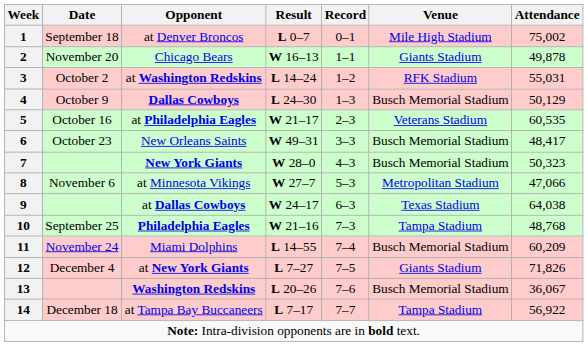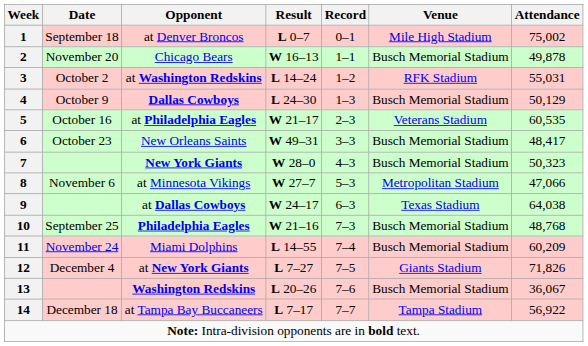2 | Venue: Giants Stadium -> Busch Memorial Stadium
10 | Venue: Tampa Stadium -> Busch Memorial Stadium
